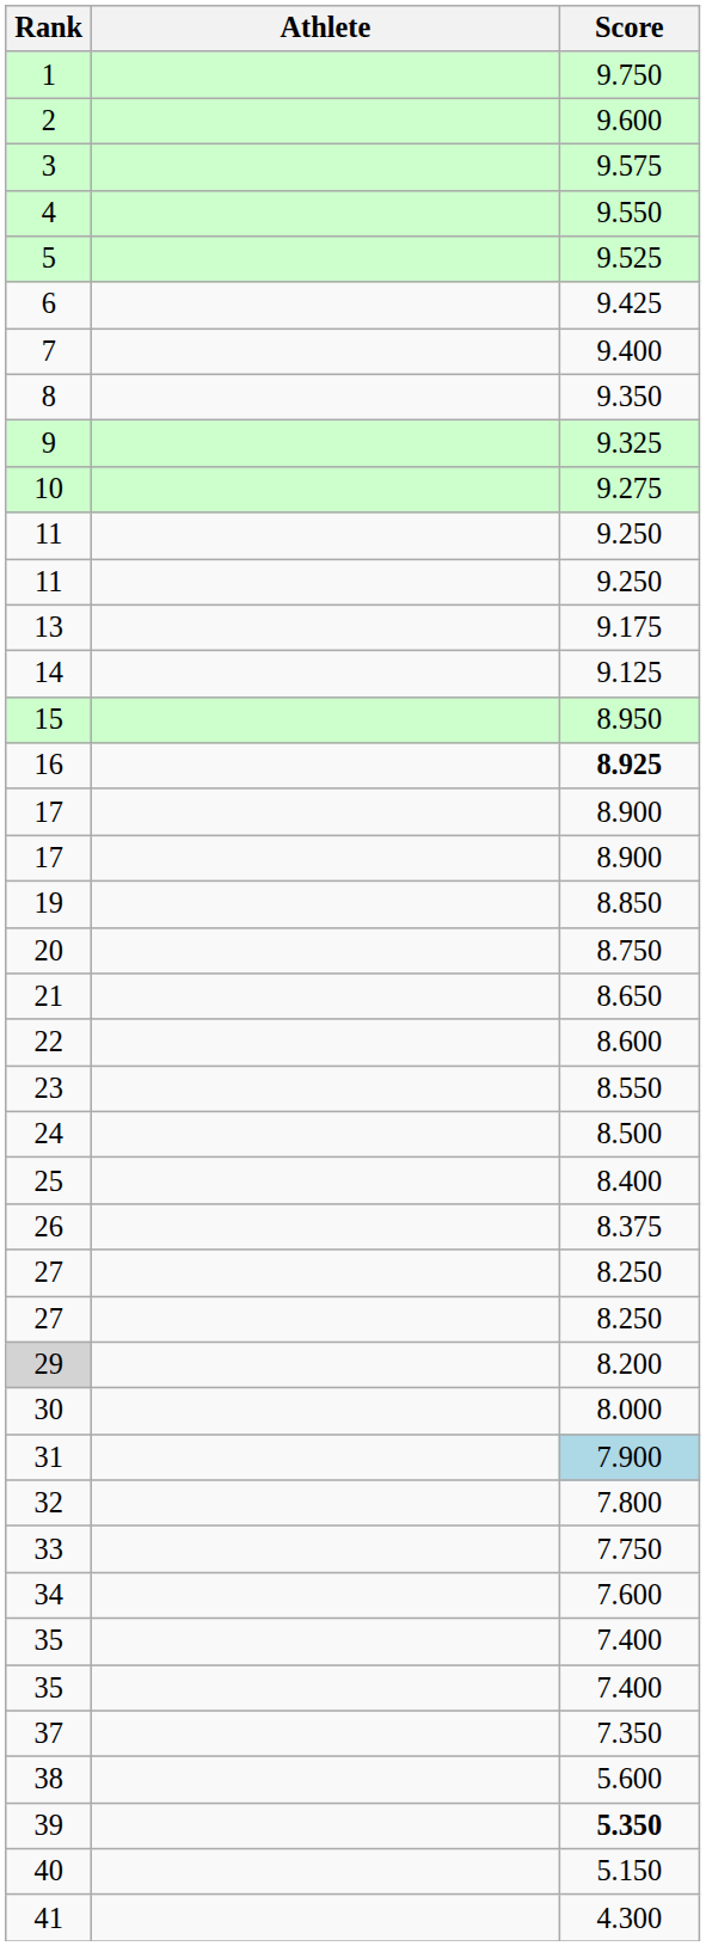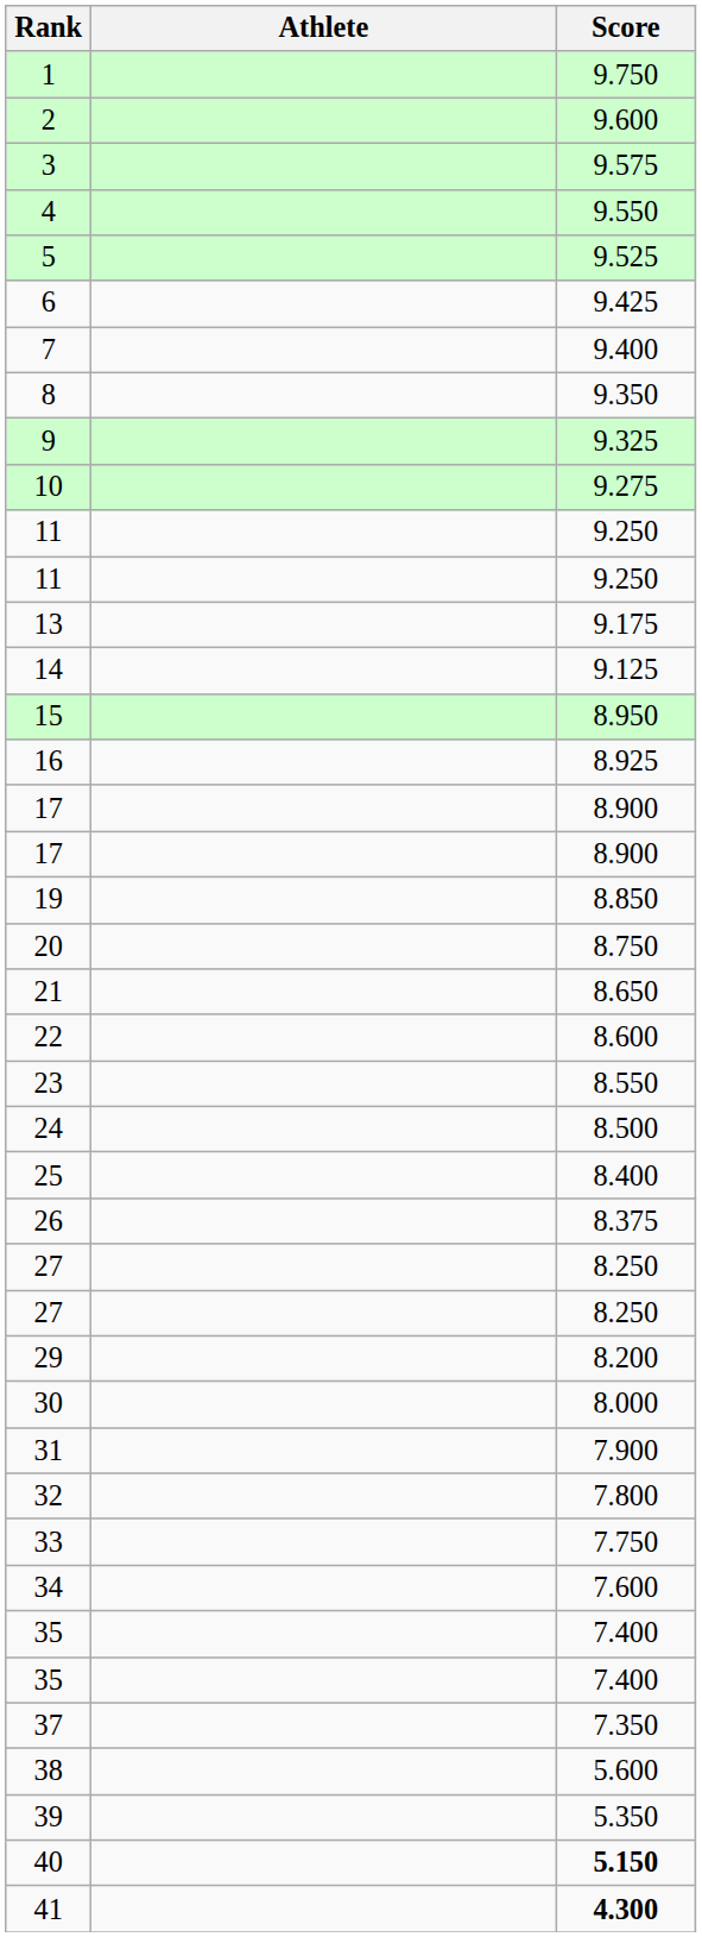16 | Score: bold -> normal
29 | Rank: lightgrey background -> no background
31 | Score: lightblue background -> no background
39 | Score: bold -> normal
40 | Score: normal -> bold
41 | Score: normal -> bold
